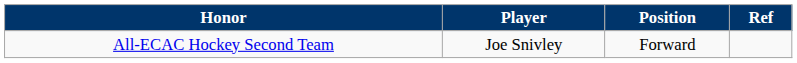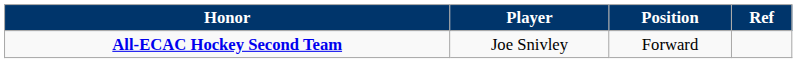row 2 | Honor: normal -> bold
